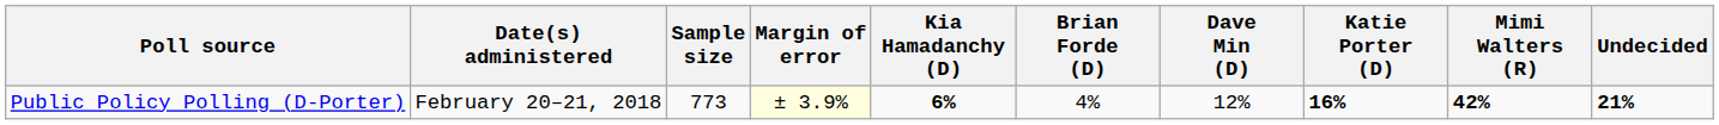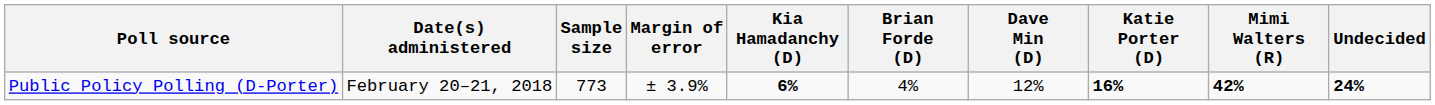Public Policy Polling (D-Porter) | Margin of error: lightyellow background -> no background
Public Policy Polling (D-Porter) | Undecided: 21% -> 24%
